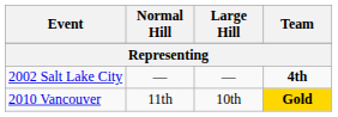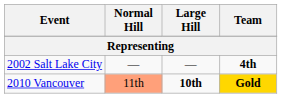2010 Vancouver | Normal Hill: no background -> lightsalmon background
2010 Vancouver | Large Hill: normal -> bold
